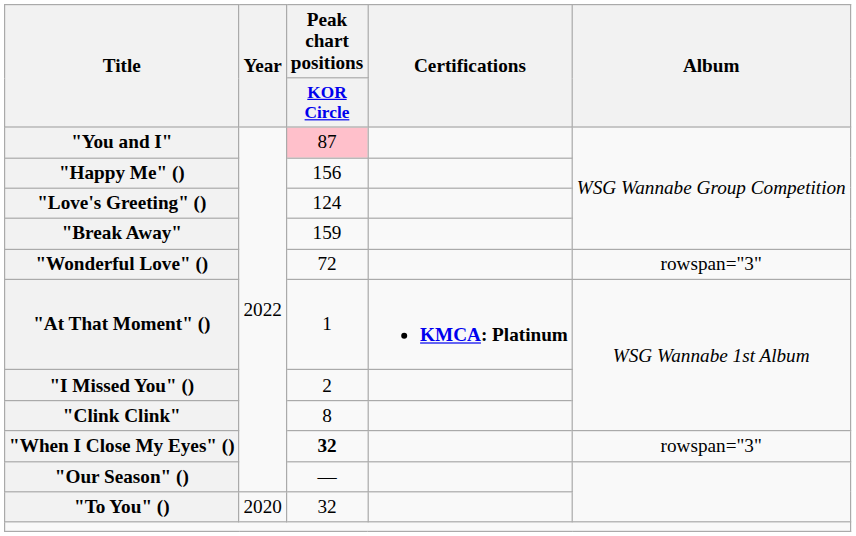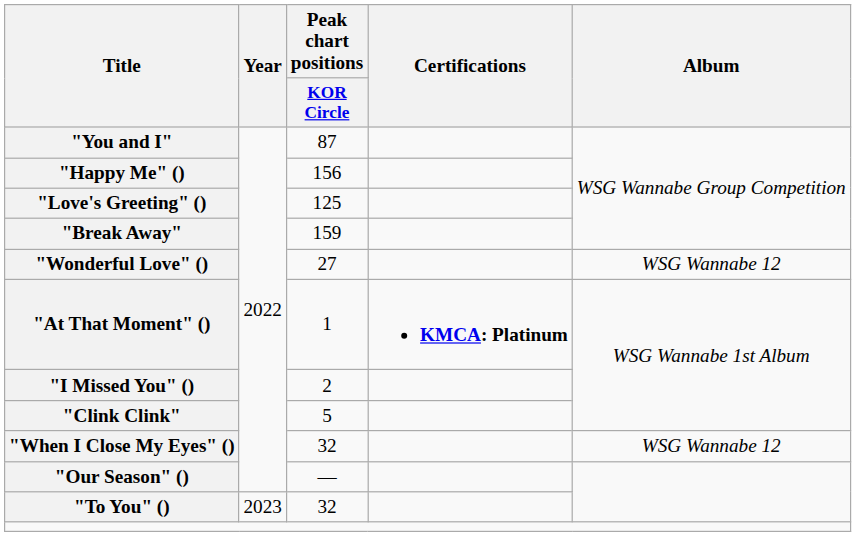"You and I" | Peak chart positions / KOR Circle: pink background -> no background
"Love's Greeting" () | Peak chart positions / KOR Circle: 124 -> 125
"Wonderful Love" () | Peak chart positions / KOR Circle: 72 -> 27
"Wonderful Love" () | Album: rowspan="3" -> WSG Wannabe 12
"Clink Clink" | Peak chart positions / KOR Circle: 8 -> 5
"When I Close My Eyes" () | Peak chart positions / KOR Circle: bold -> normal
"When I Close My Eyes" () | Album: rowspan="3" -> WSG Wannabe 12
"To You" () | Year: 2020 -> 2023
